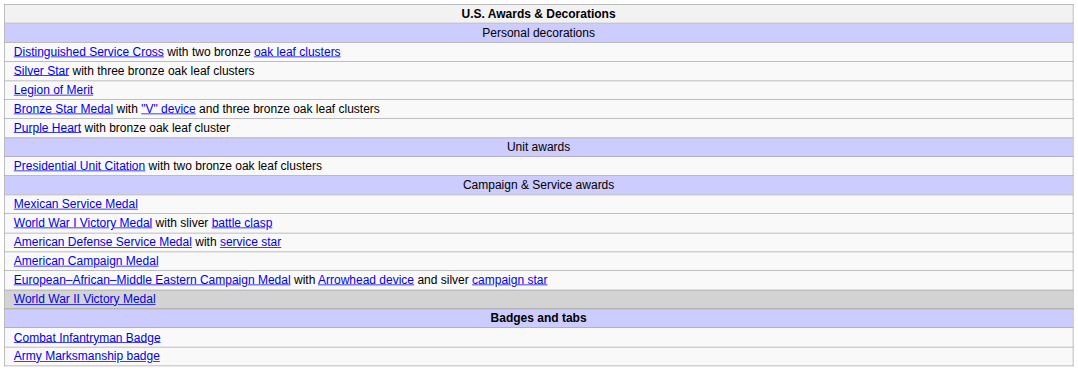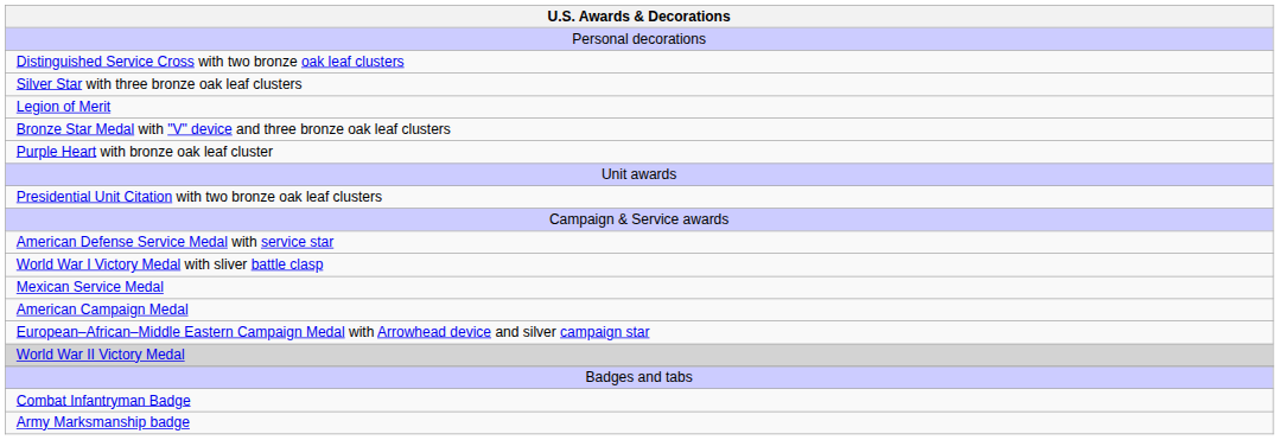row 11 | column 1: Mexican Service Medal -> American Defense Service Medal with service star
row 13 | column 1: American Defense Service Medal with service star -> Mexican Service Medal
row 17 | column 1: bold -> normal
